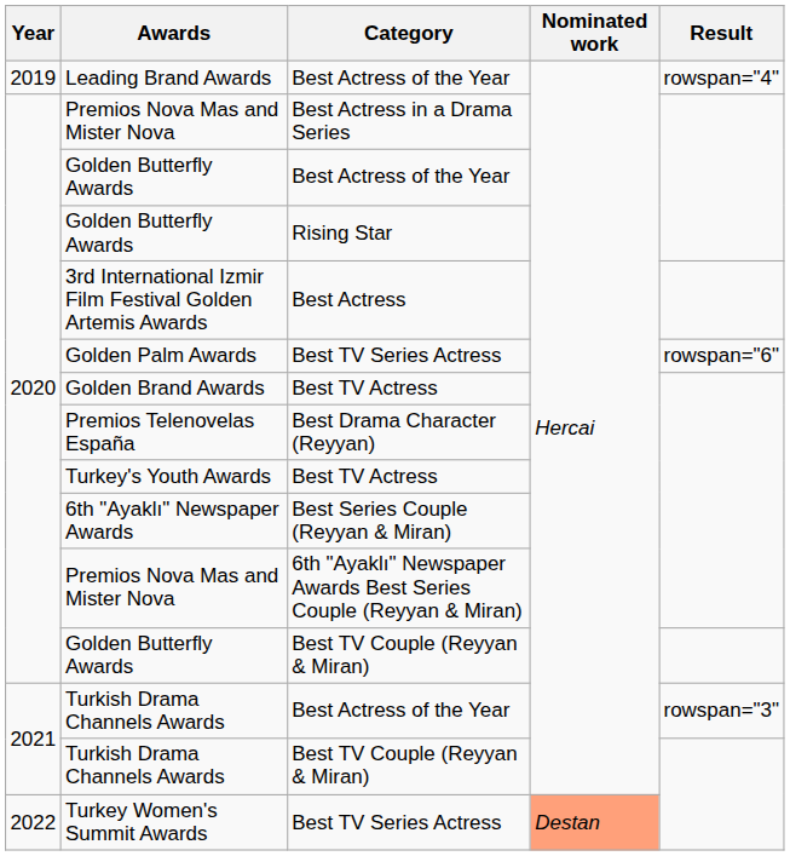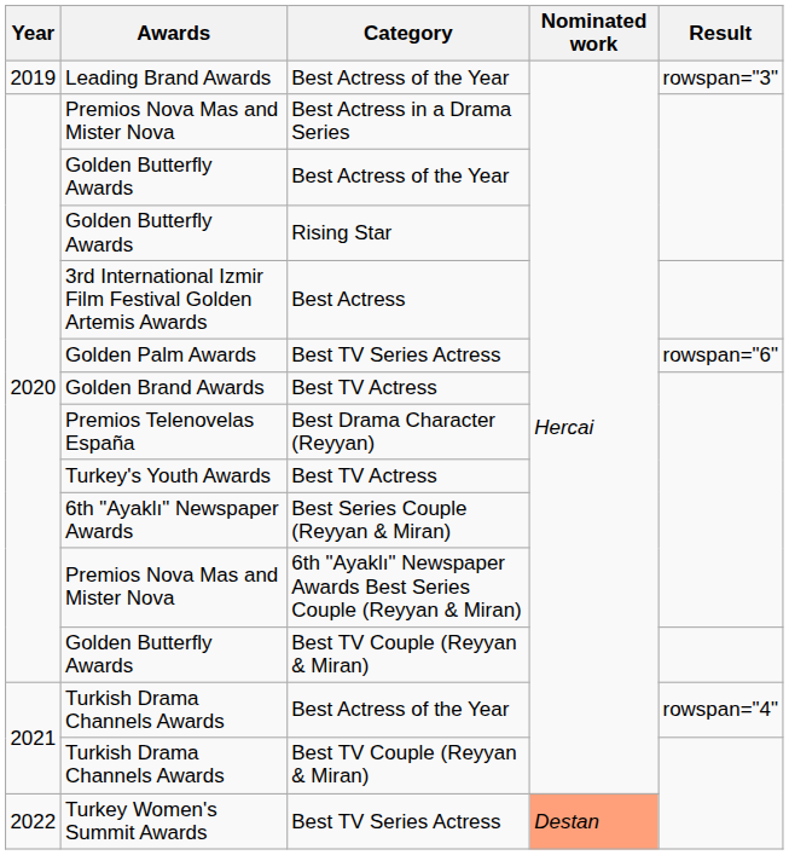Leading Brand Awards | Result: rowspan="4" -> rowspan="3"
Turkish Drama Channels Awards / Best Actress of the Year | Result: rowspan="3" -> rowspan="4"
